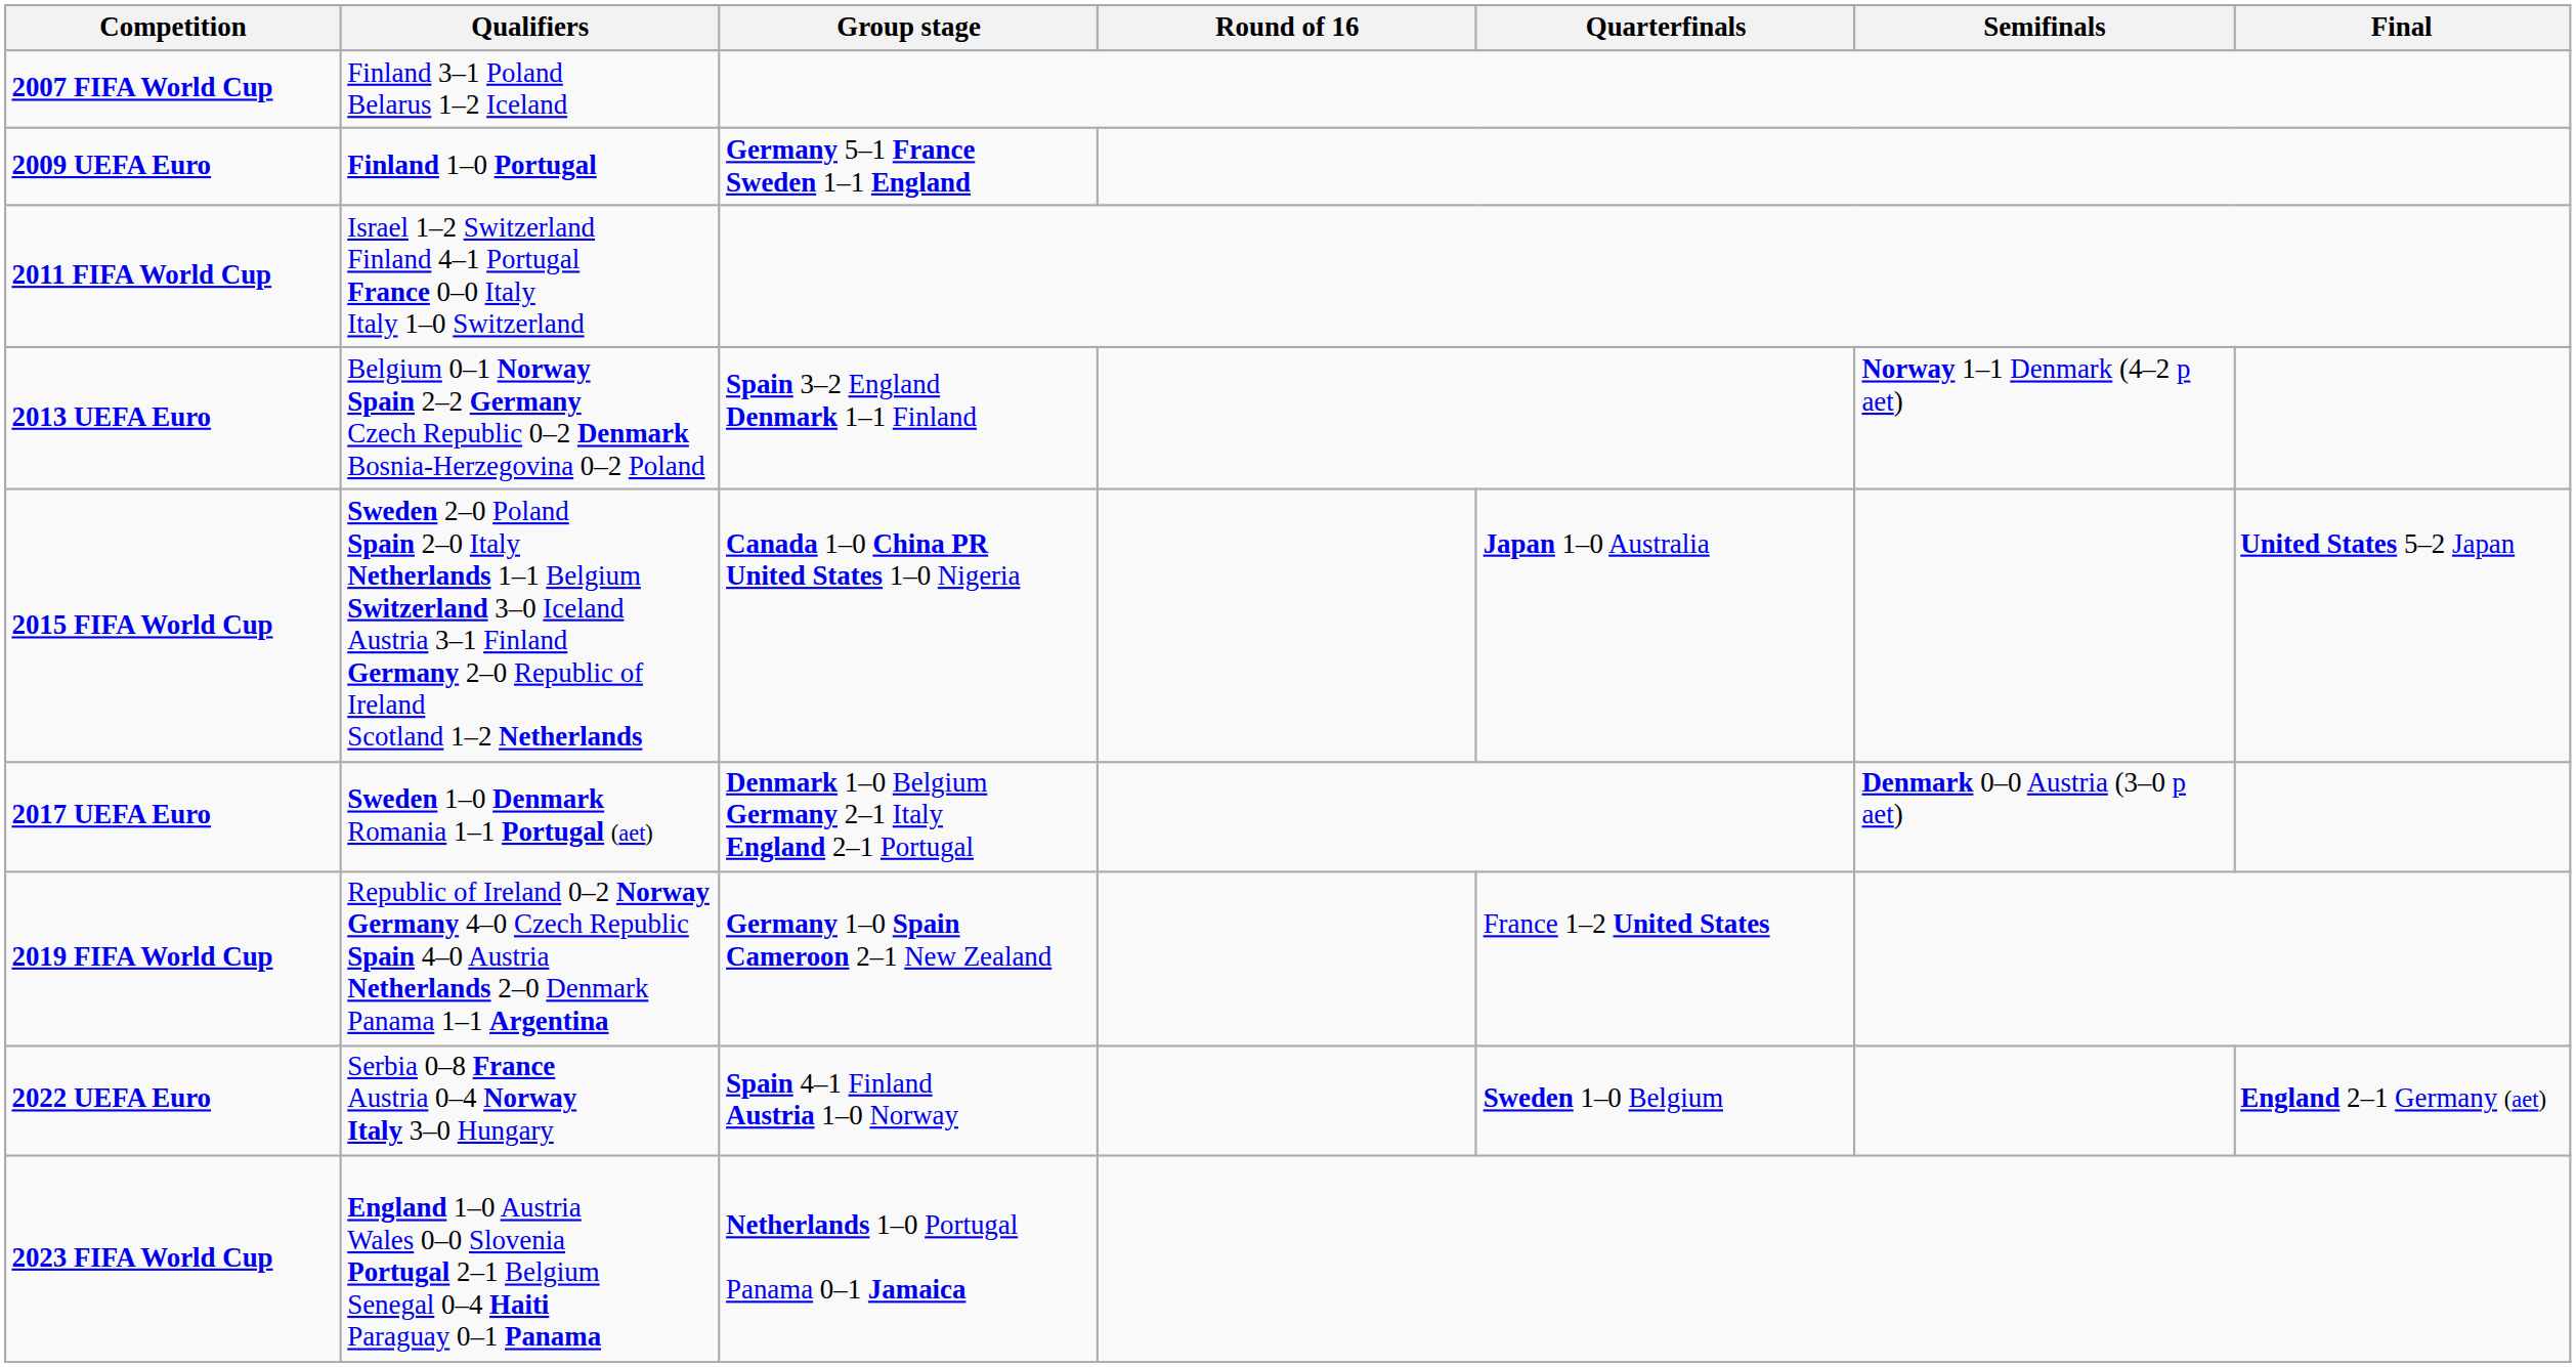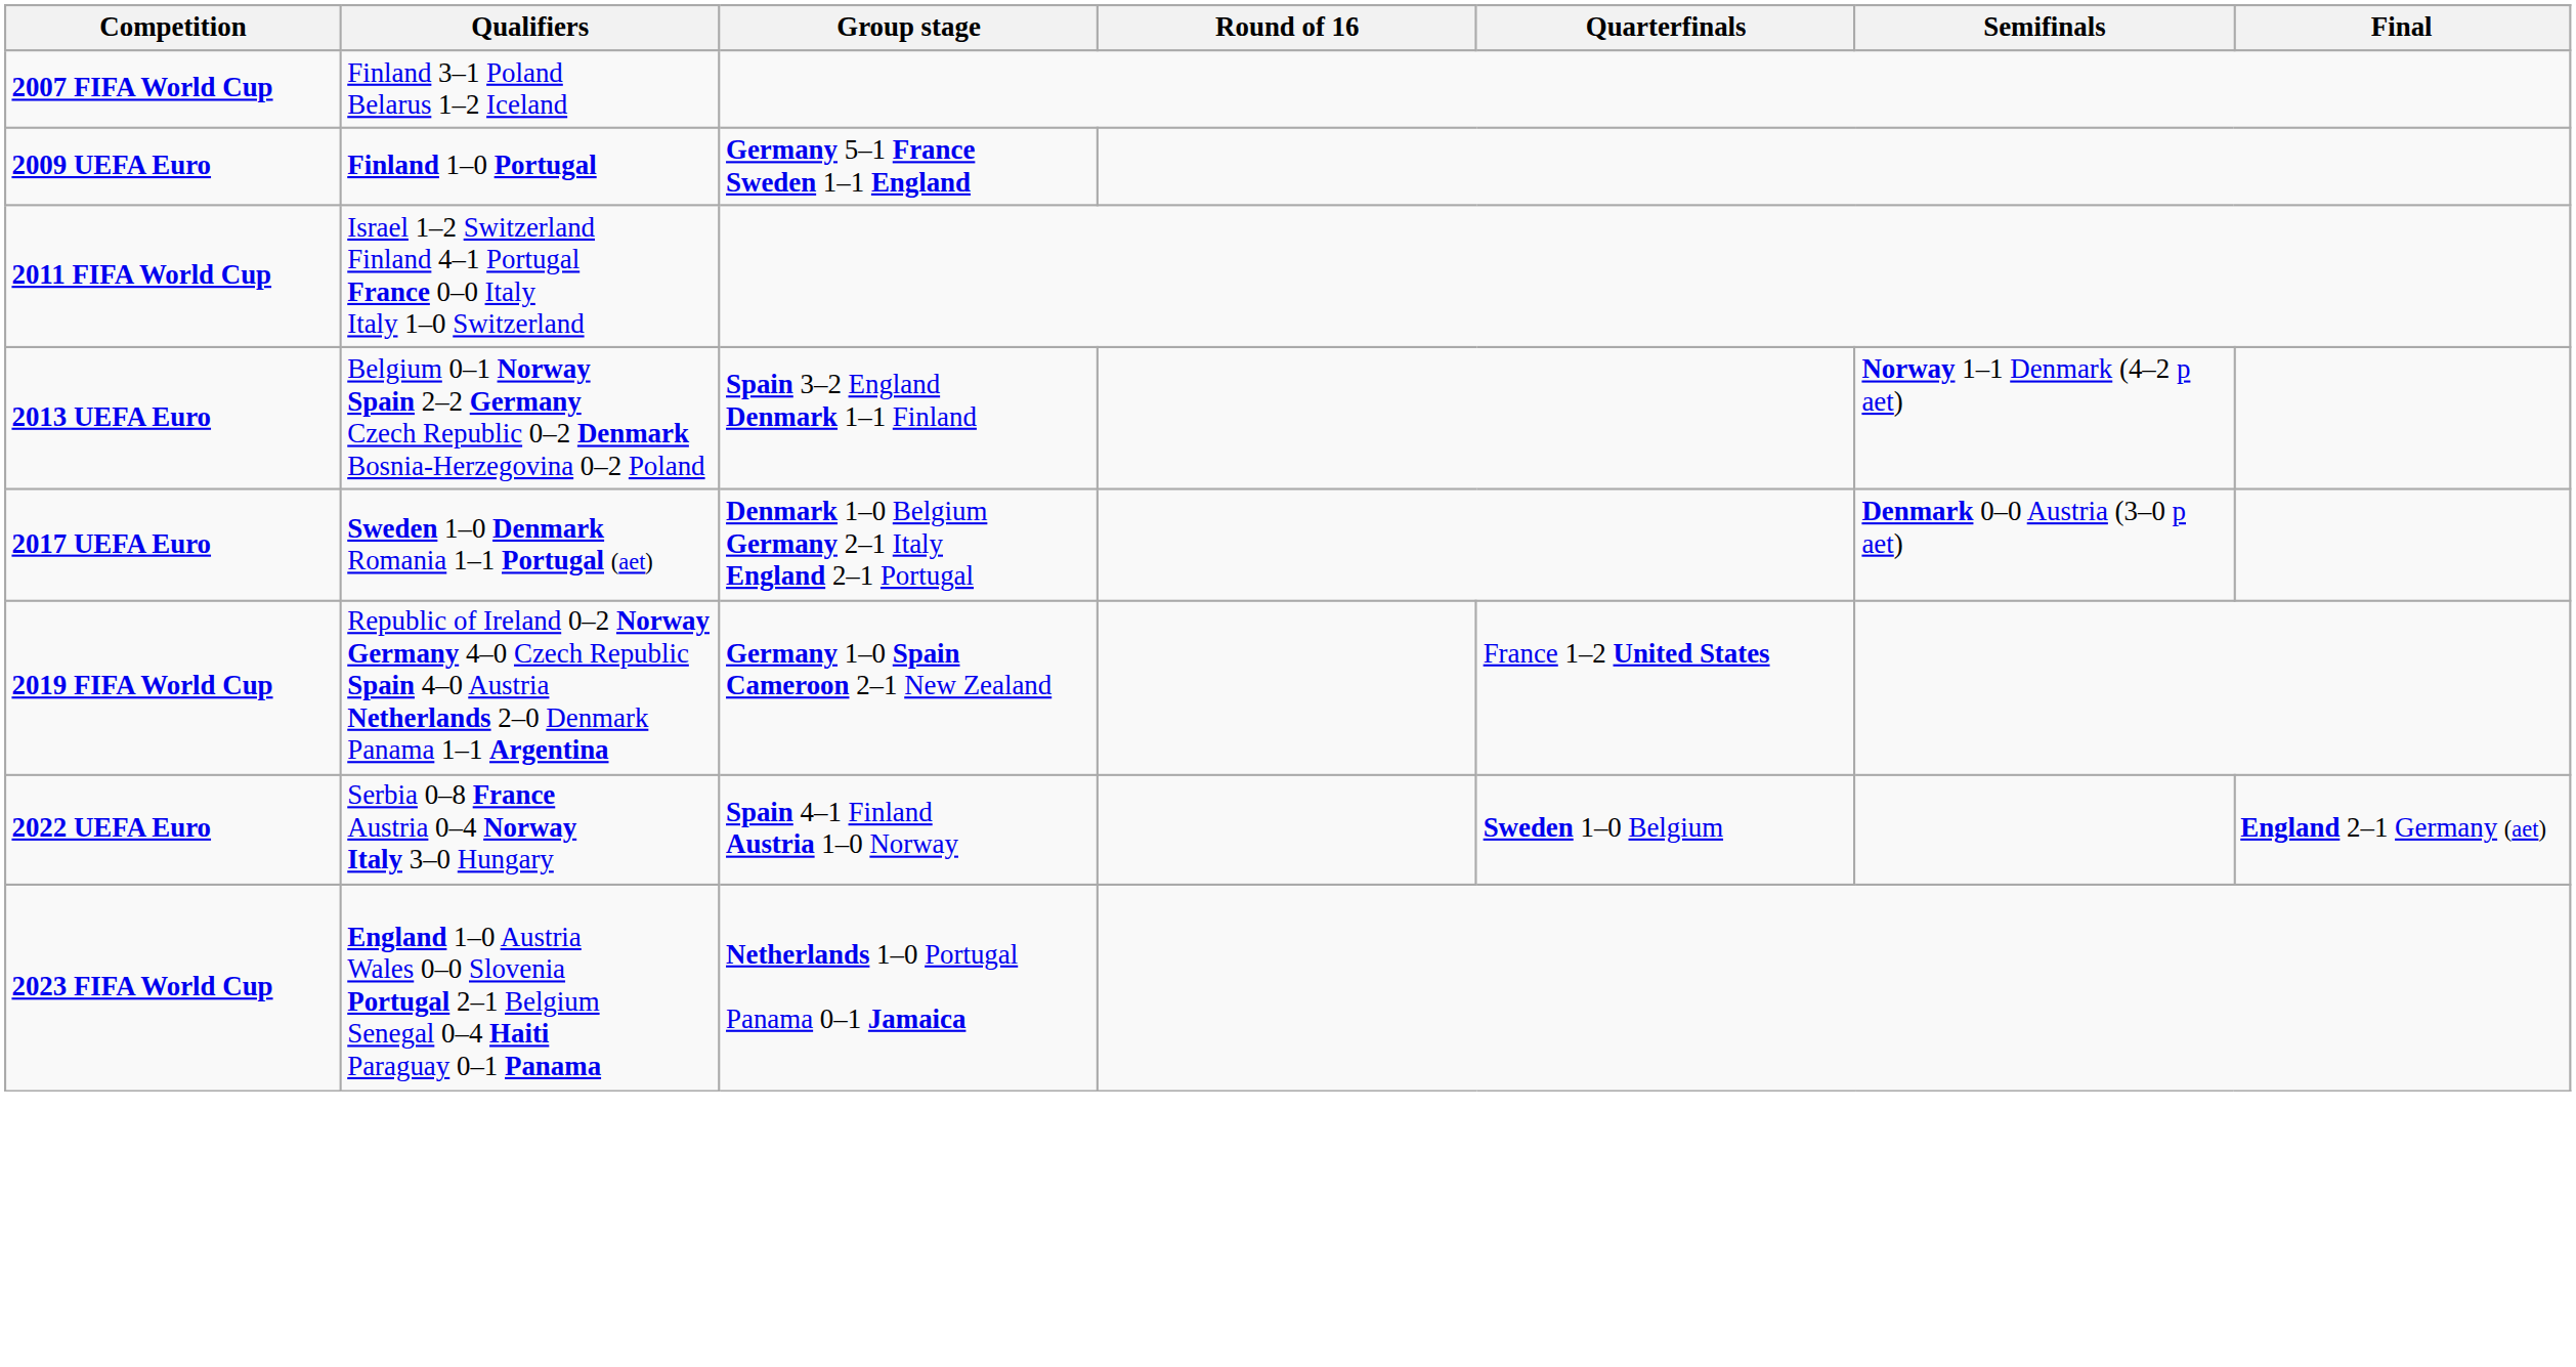- row: 2015 FIFA World Cup | Sweden 2–0 Poland Spain 2–0 Italy Netherlands 1–1 Belgium Switzerland 3–0 Iceland Austria 3–1 Finland Germany 2–0 Republic of Ireland Scotland 1–2 Netherlands | Canada 1–0 China PR United States 1–0 Nigeria | Japan 1–0 Australia | United States 5–2 Japan
